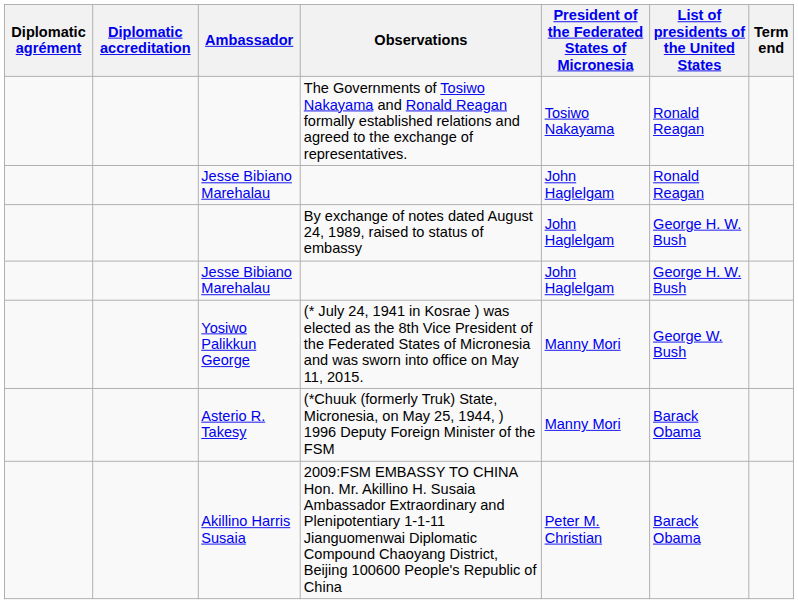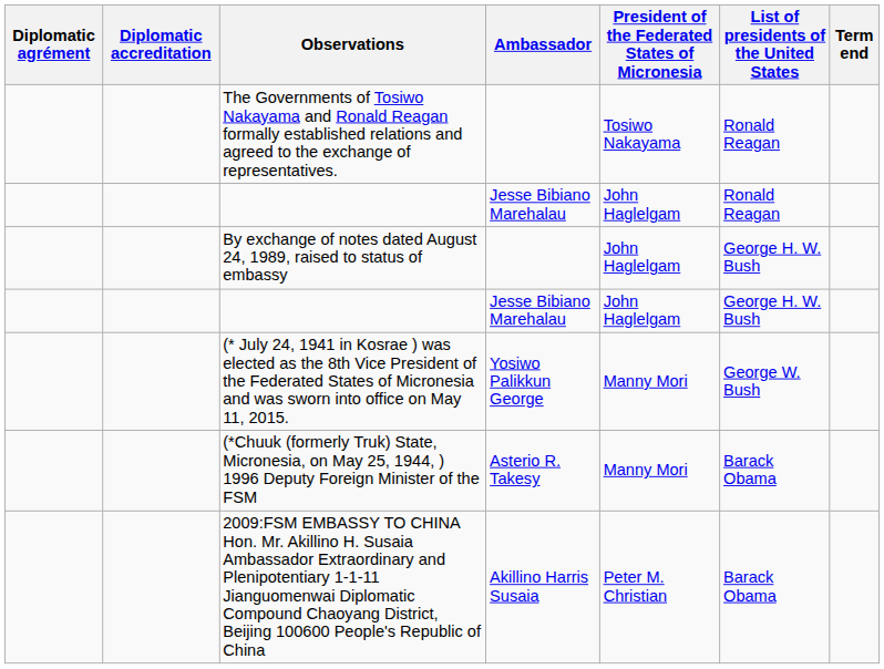columns swapped: Ambassador <-> Observations
